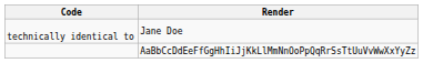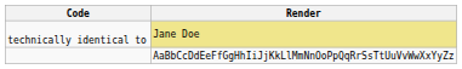technically identical to | Render: no background -> khaki background
